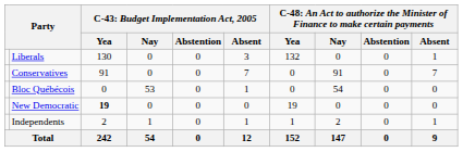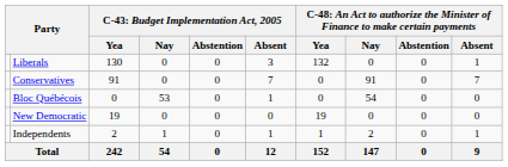New Democratic | column 3: bold -> normal
